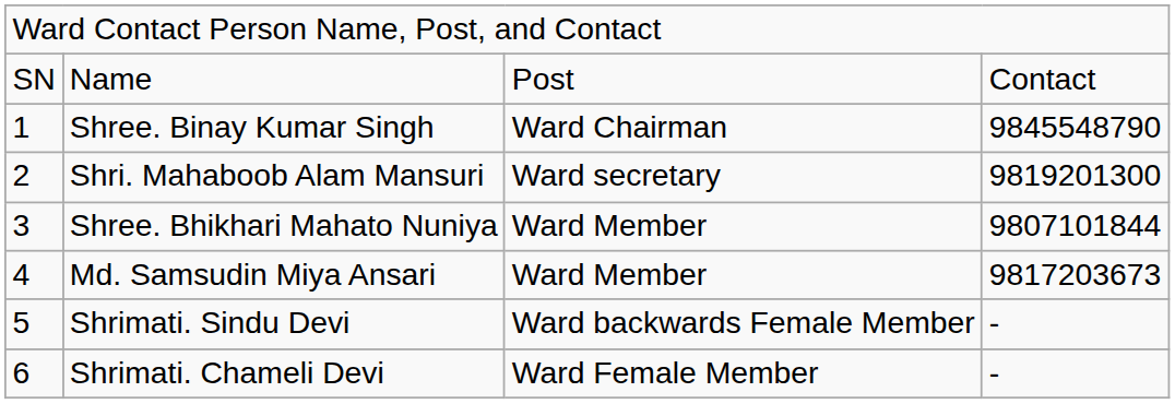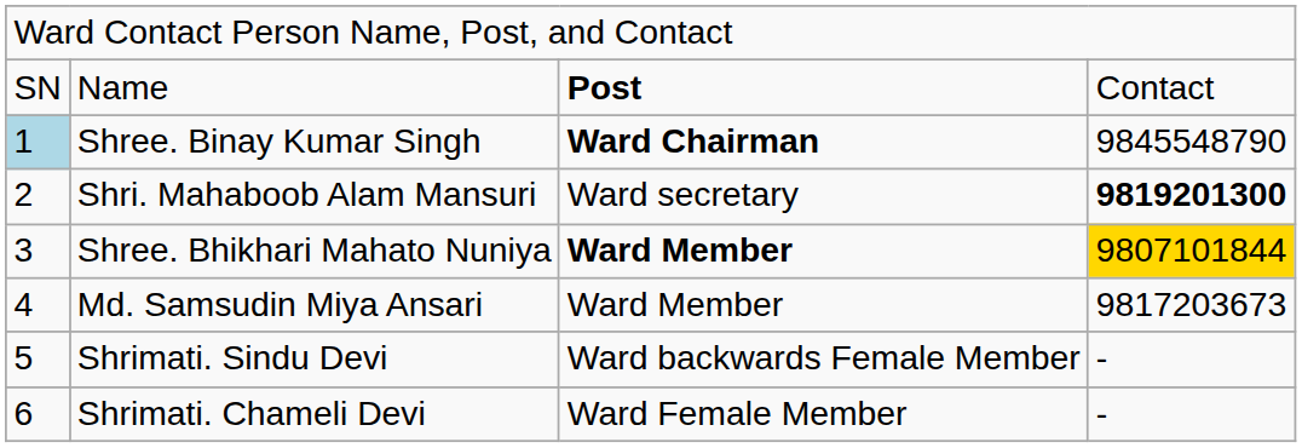Name | column 3: normal -> bold
Shree. Binay Kumar Singh | column 1: no background -> lightblue background
Shree. Binay Kumar Singh | column 3: normal -> bold
Shri. Mahaboob Alam Mansuri | column 4: normal -> bold
Shree. Bhikhari Mahato Nuniya | column 3: normal -> bold
Shree. Bhikhari Mahato Nuniya | column 4: no background -> gold background
